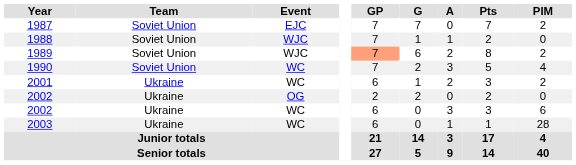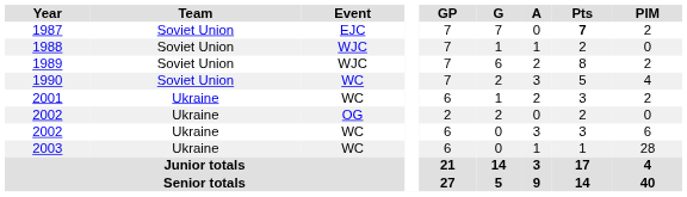1987 | Pts: normal -> bold
1989 | GP: lightsalmon background -> no background
